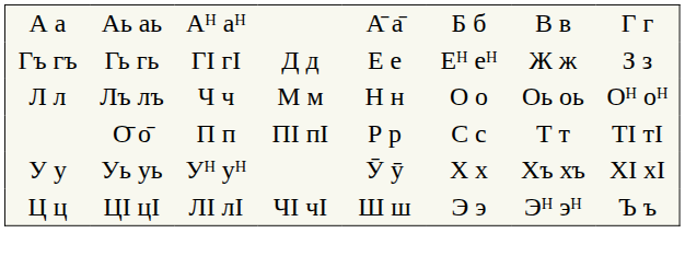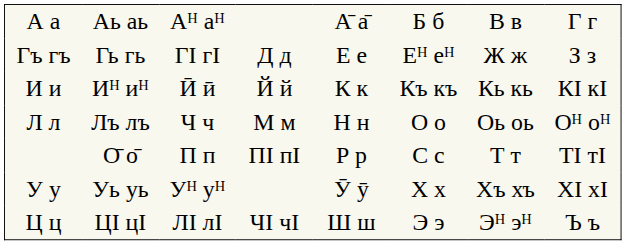+ row: И и | Иᴴ иᴴ | Ӣ ӣ | Й й | К к | Къ къ | Кь кь | КӀ кӀ
